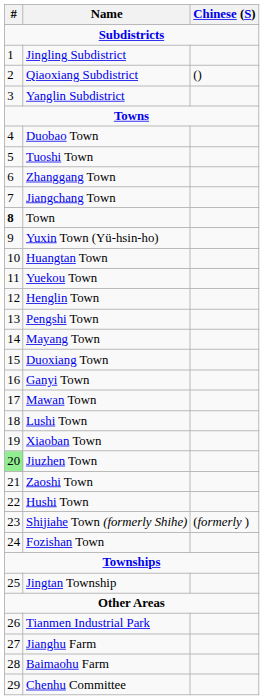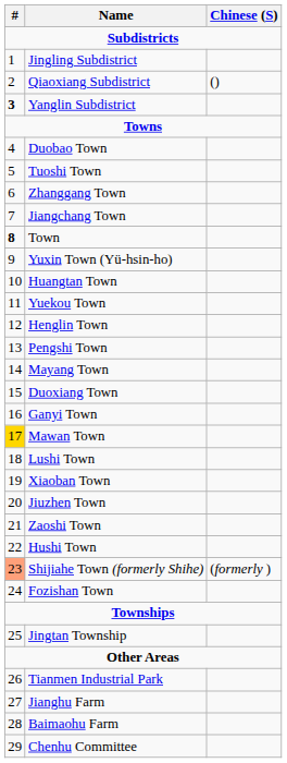Yanglin Subdistrict | #: normal -> bold
Mawan Town | #: no background -> gold background
Jiuzhen Town | #: lightgreen background -> no background
Shijiahe Town (formerly Shihe) | #: no background -> lightsalmon background
